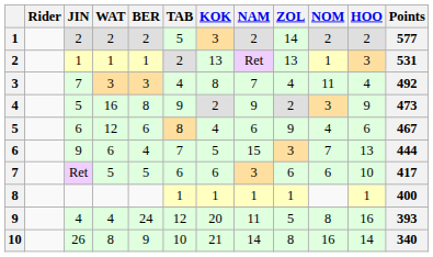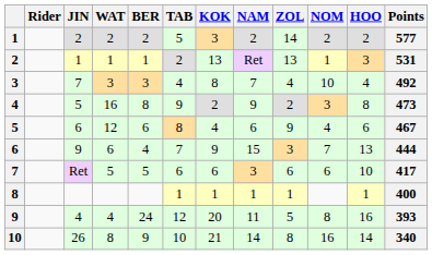row 4 | NOM: 11 -> 10
row 5 | HOO: 9 -> 8
row 7 | KOK: 5 -> 9
